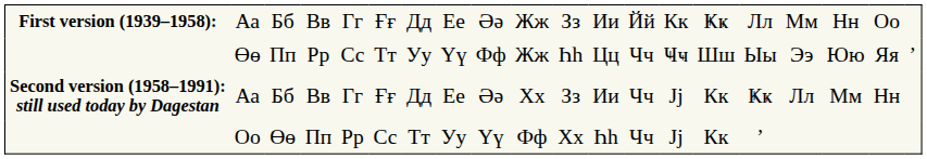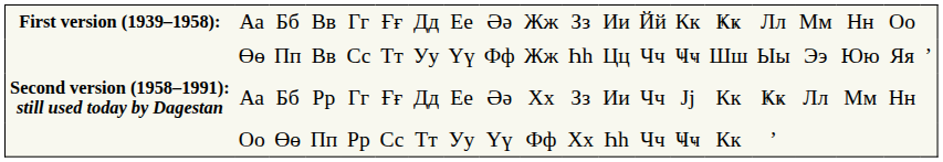row 2 | column 4: Рр -> Вв
row 3 | column 4: Вв -> Рр
row 4 | column 14: Јј -> Ҹҹ
